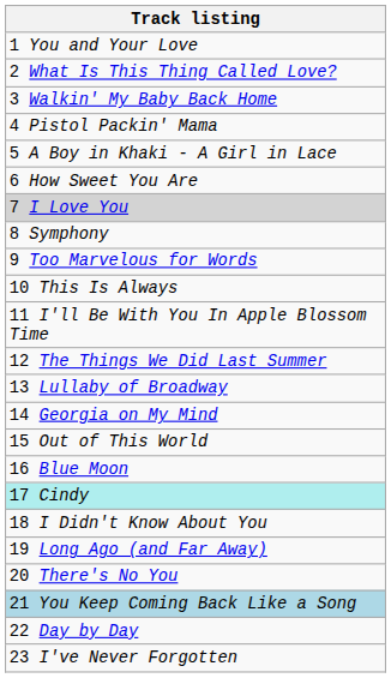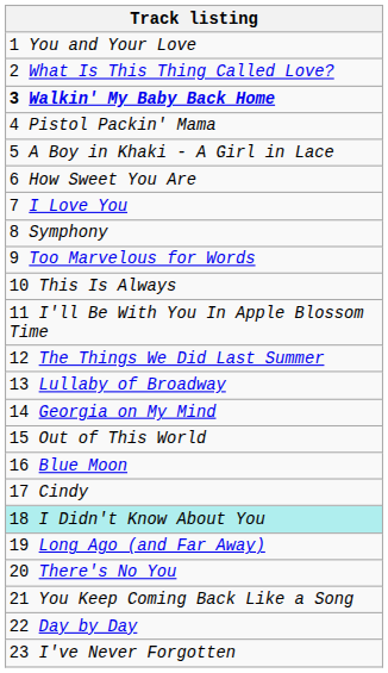row 4 | column 1: normal -> bold
row 8 | column 1: lightgrey background -> no background
row 18 | column 1: paleturquoise background -> no background
row 19 | column 1: no background -> paleturquoise background
row 22 | column 1: lightblue background -> no background
